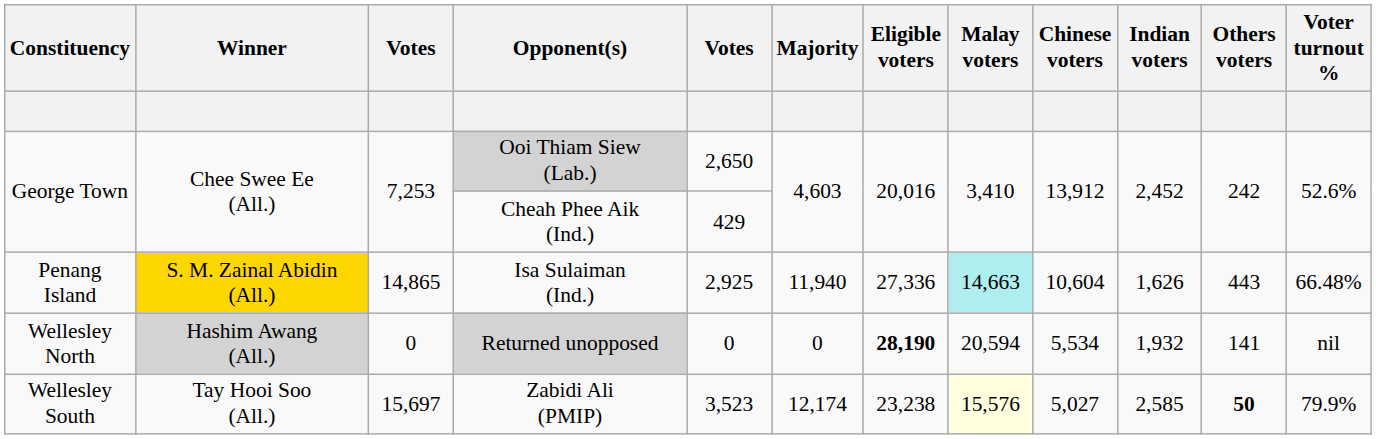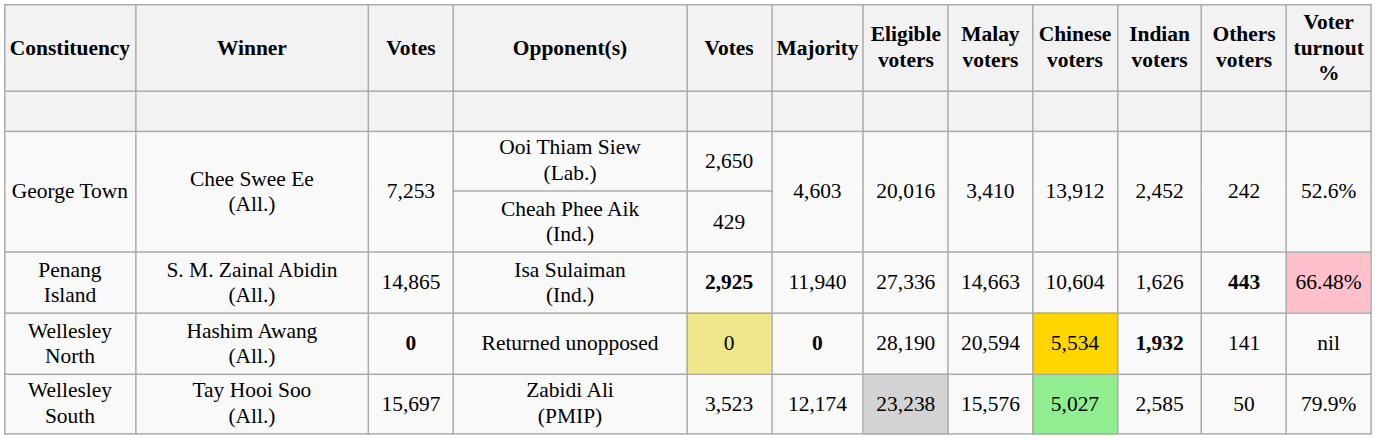row 3 | Opponent(s): lightgrey background -> no background
row 5 | Winner: gold background -> no background
row 5 | column 5: normal -> bold
row 5 | Malay voters: paleturquoise background -> no background
row 5 | Others voters: normal -> bold
row 5 | Voter turnout %: no background -> pink background
row 6 | Winner: lightgrey background -> no background
row 6 | column 3: normal -> bold
row 6 | Opponent(s): lightgrey background -> no background
row 6 | column 5: no background -> khaki background
row 6 | Majority: normal -> bold
row 6 | Eligible voters: bold -> normal
row 6 | Chinese voters: no background -> gold background
row 6 | Indian voters: normal -> bold
row 7 | Eligible voters: no background -> lightgrey background
row 7 | Malay voters: lightyellow background -> no background
row 7 | Chinese voters: no background -> lightgreen background
row 7 | Others voters: bold -> normal
